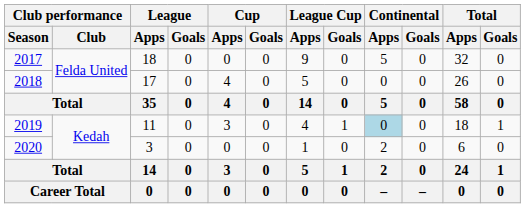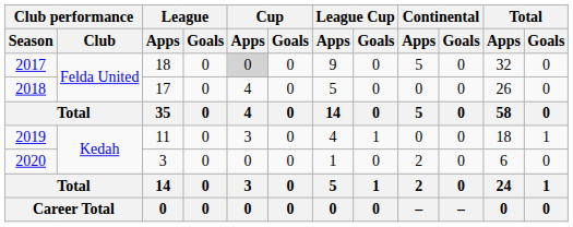2017 | Cup / Apps: no background -> lightgrey background
2019 | Continental / Apps: lightblue background -> no background
